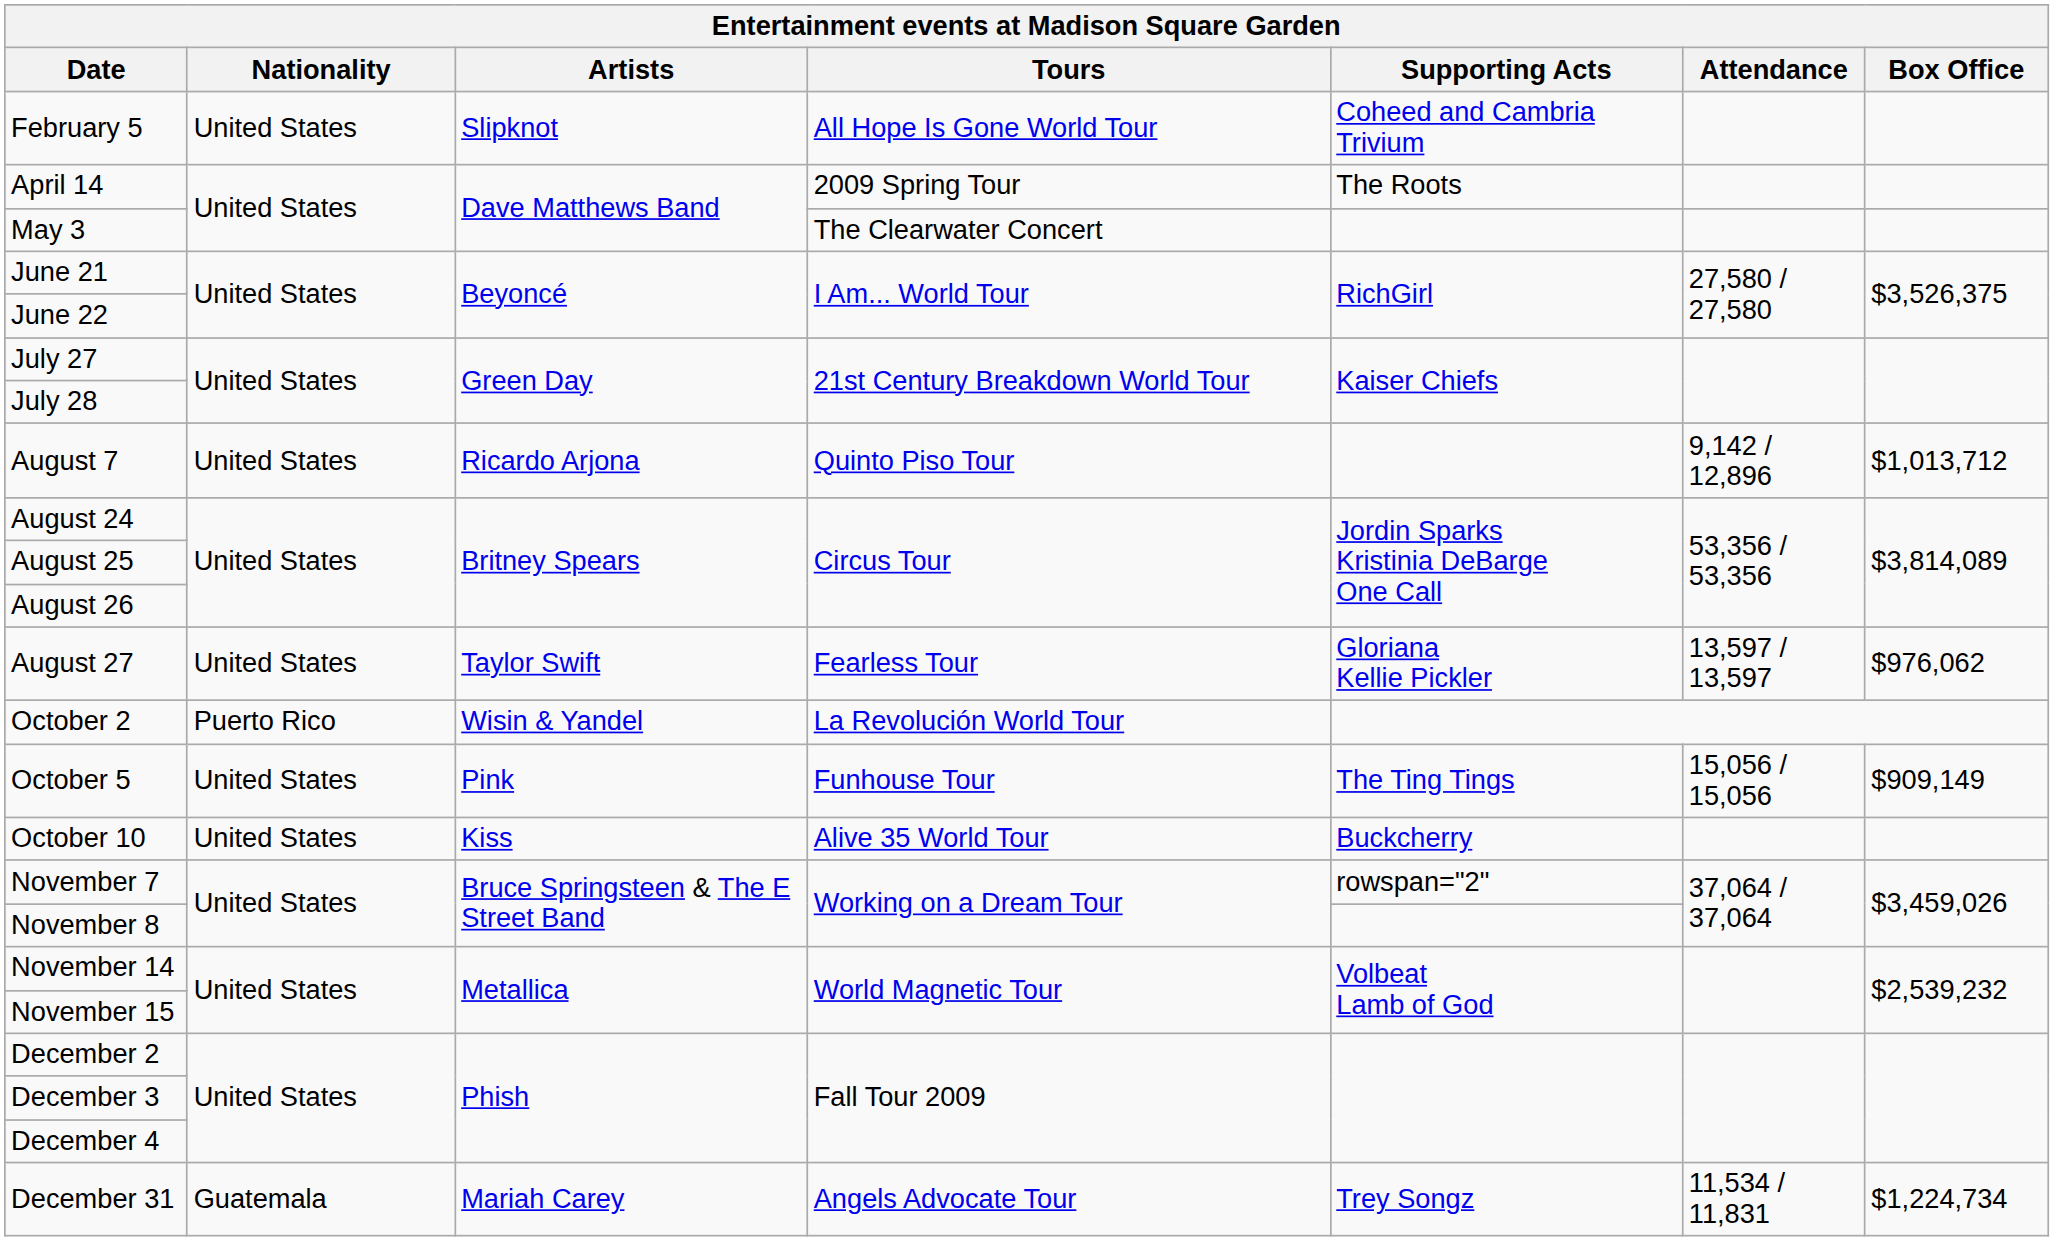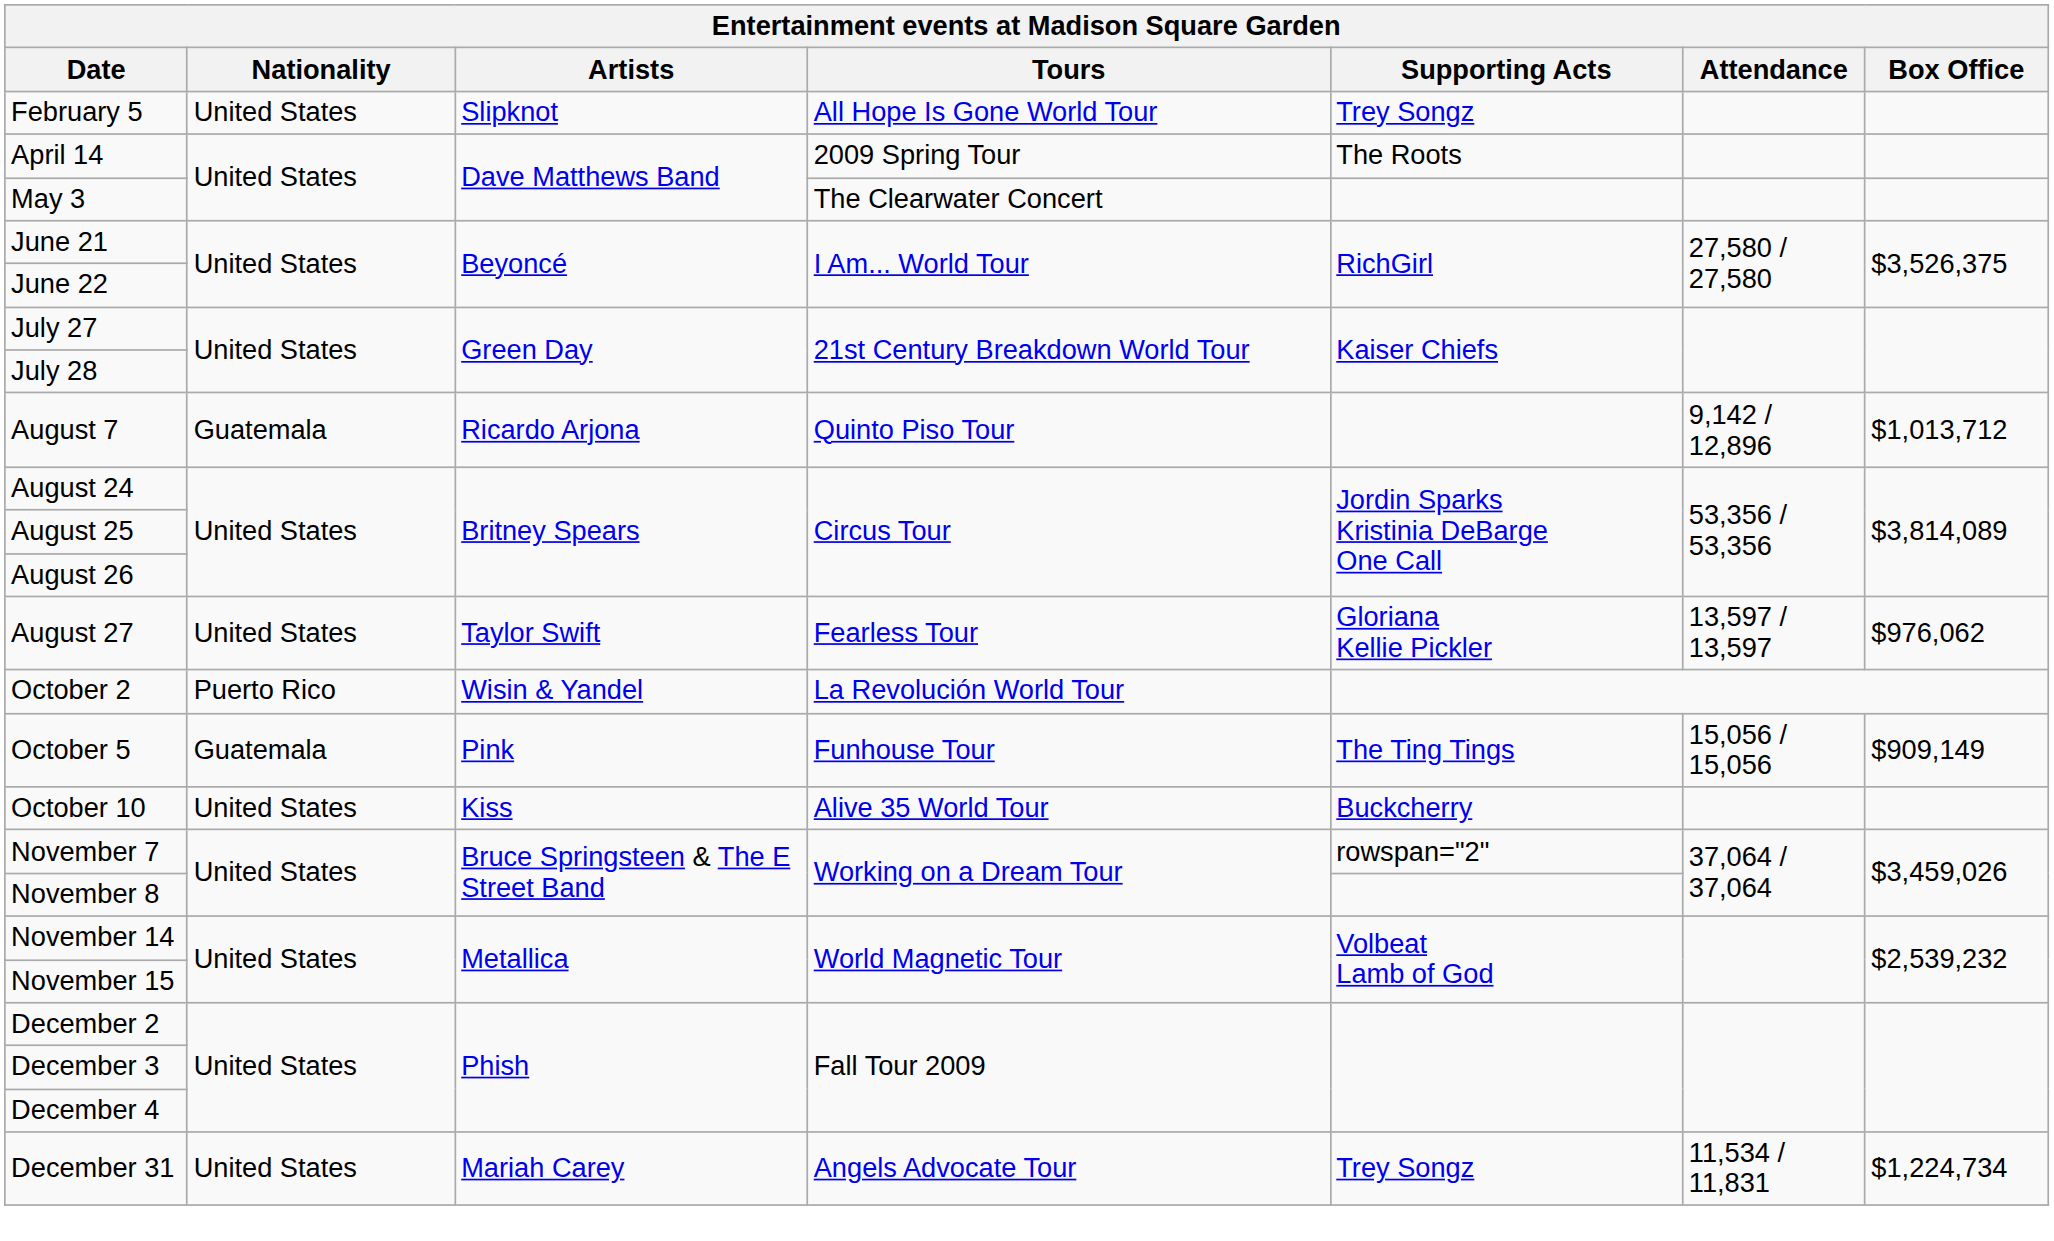February 5 | Supporting Acts: Coheed and Cambria Trivium -> Trey Songz
August 7 | Nationality: United States -> Guatemala
October 5 | Nationality: United States -> Guatemala
December 31 | Nationality: Guatemala -> United States
